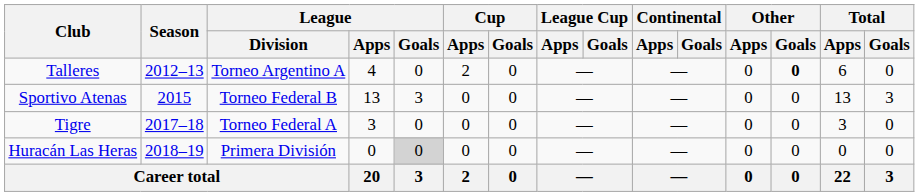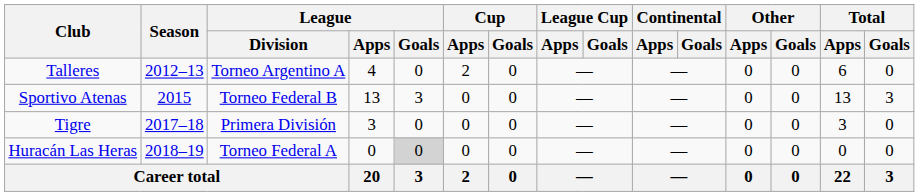Talleres | Other / Goals: bold -> normal
Tigre | League / Division: Torneo Federal A -> Primera División
Huracán Las Heras | League / Division: Primera División -> Torneo Federal A
